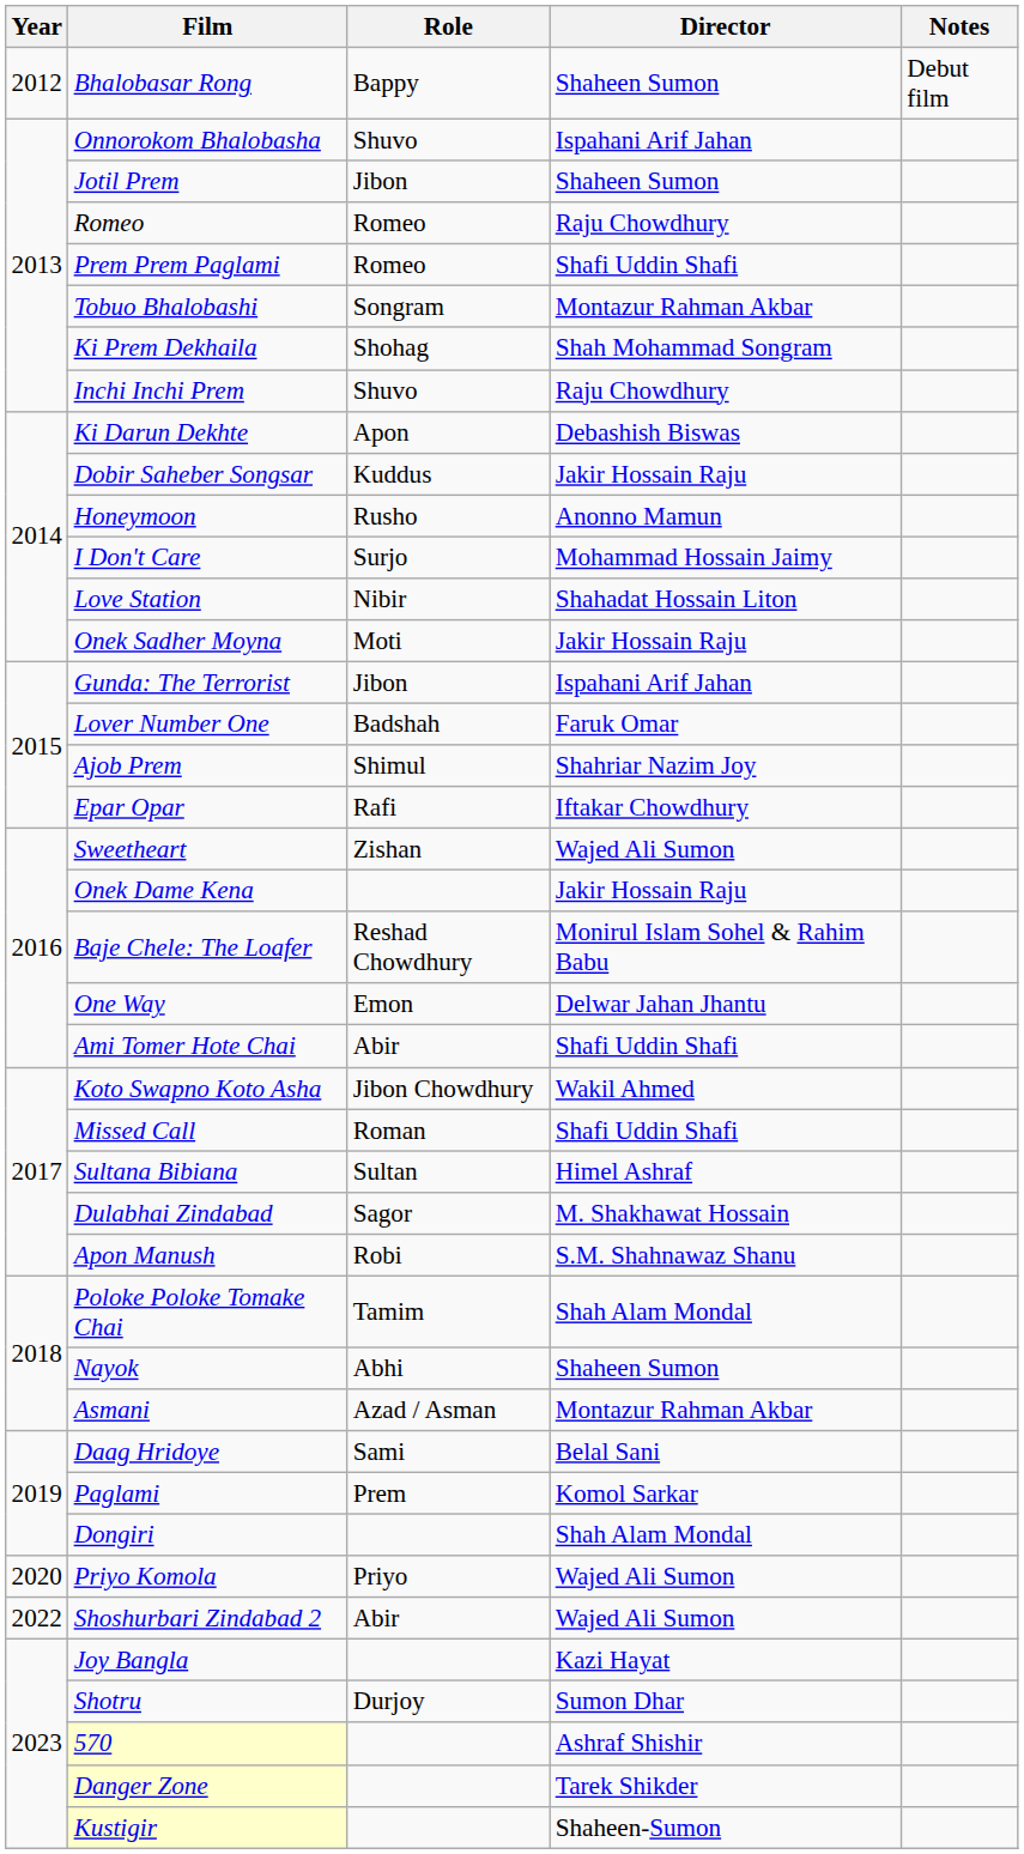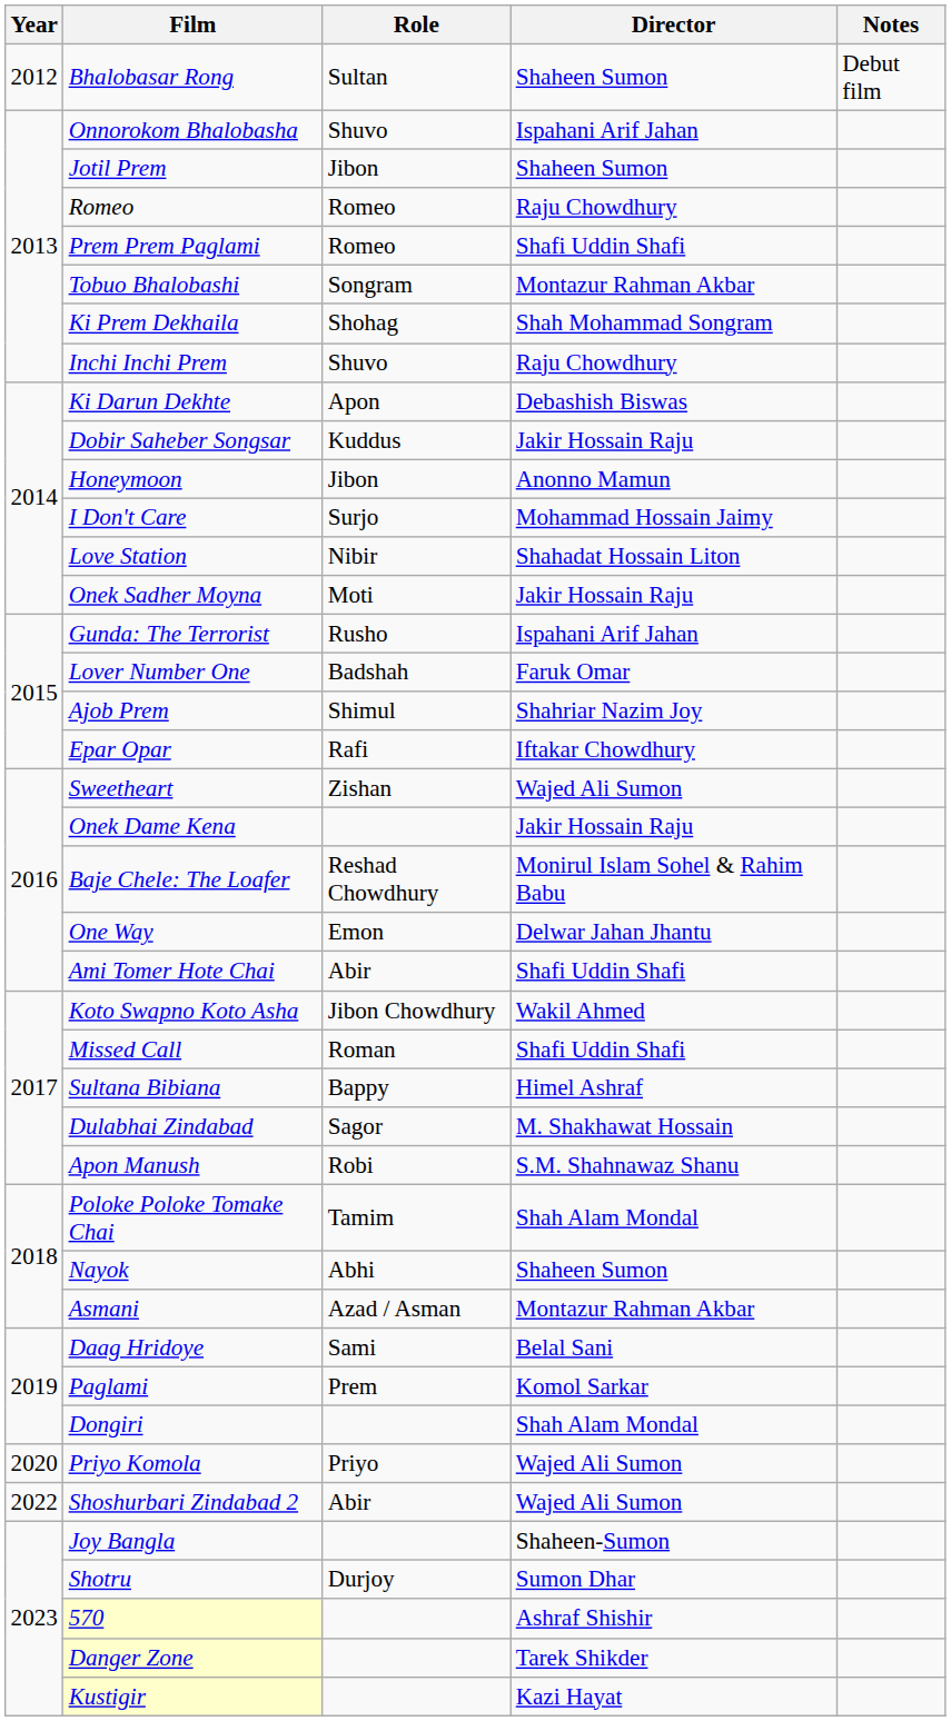Bhalobasar Rong | Role: Bappy -> Sultan
Honeymoon | Role: Rusho -> Jibon
Gunda: The Terrorist | Role: Jibon -> Rusho
Sultana Bibiana | Role: Sultan -> Bappy
Joy Bangla | Director: Kazi Hayat -> Shaheen-Sumon
Kustigir | Director: Shaheen-Sumon -> Kazi Hayat
